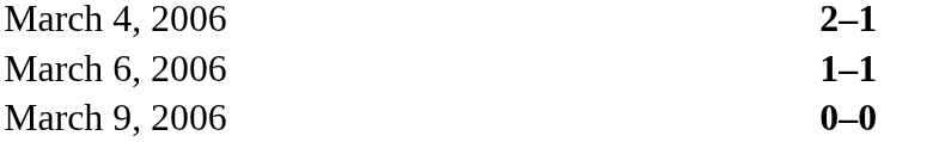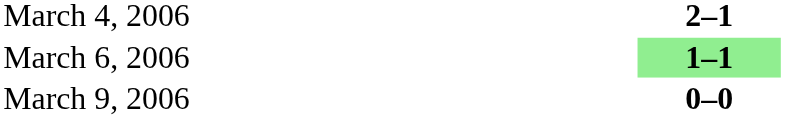March 6, 2006 | column 2: no background -> lightgreen background
